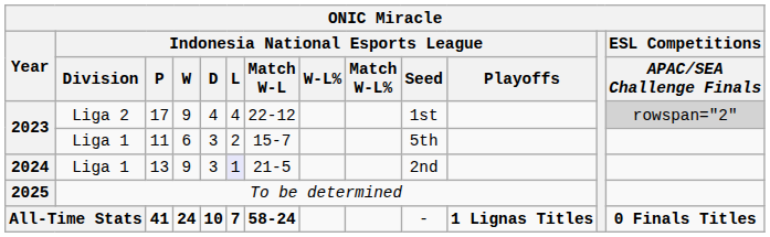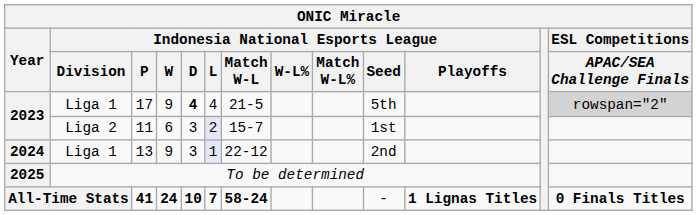17 | Indonesia National Esports League / Division: Liga 2 -> Liga 1
17 | Indonesia National Esports League / D: normal -> bold
17 | Indonesia National Esports League / Match W-L: 22-12 -> 21-5
17 | Indonesia National Esports League / Seed: 1st -> 5th
11 | Indonesia National Esports League / Division: Liga 1 -> Liga 2
11 | Indonesia National Esports League / L: no background -> lavender background
11 | Indonesia National Esports League / Seed: 5th -> 1st
13 | Indonesia National Esports League / Match W-L: 21-5 -> 22-12
